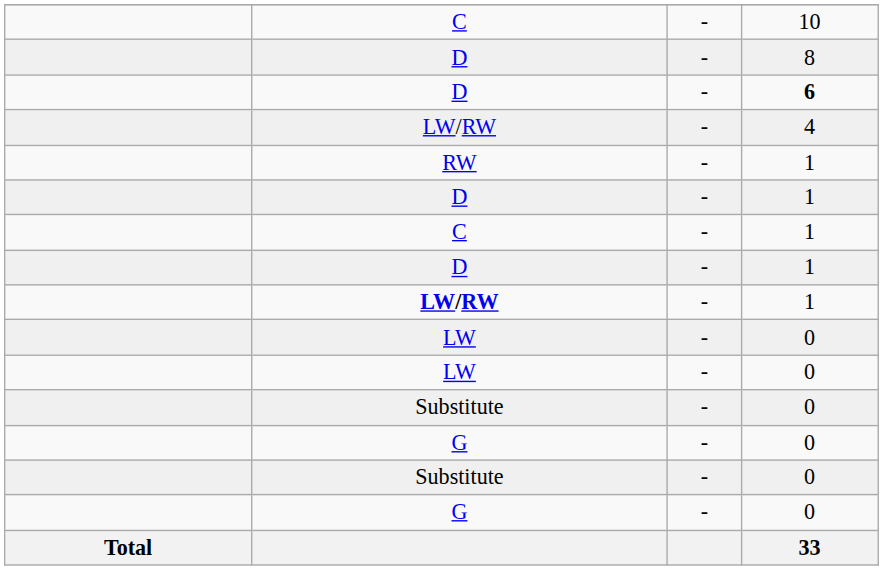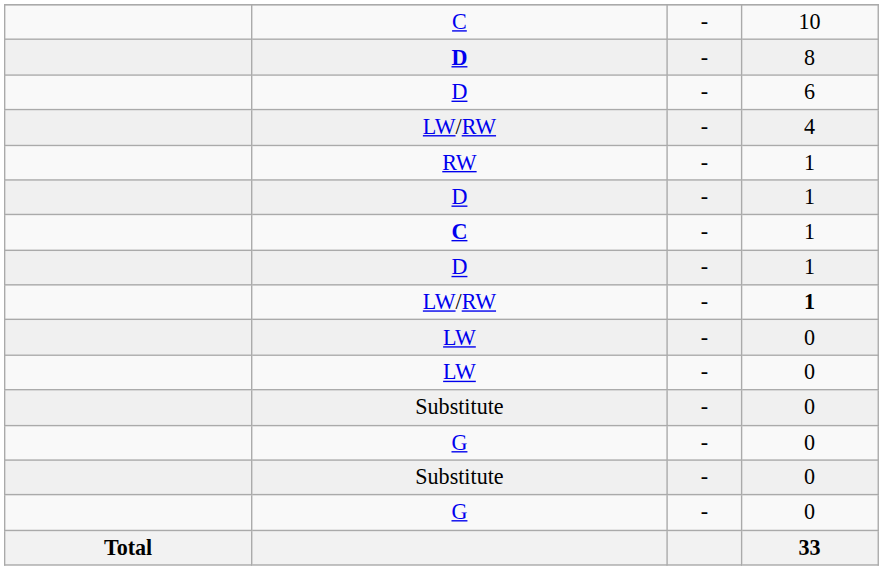D / 8 | column 2: normal -> bold
D / 6 | column 4: bold -> normal
C / 1 | column 2: normal -> bold
LW/RW / 1 | column 2: bold -> normal
LW/RW / 1 | column 4: normal -> bold
